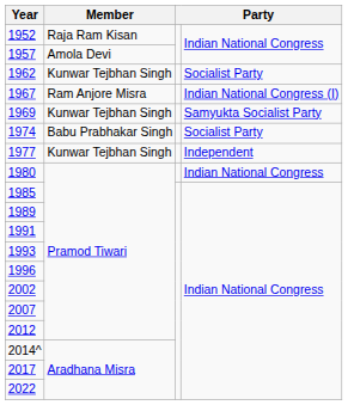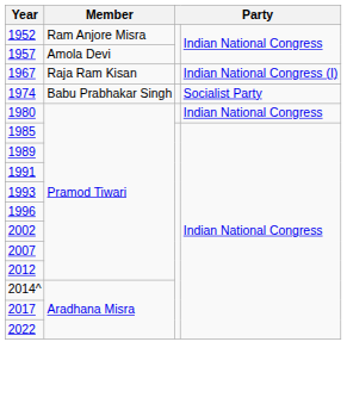1952 | Member: Raja Ram Kisan -> Ram Anjore Misra
- row: 1962 | Kunwar Tejbhan Singh | Socialist Party
1967 | Member: Ram Anjore Misra -> Raja Ram Kisan
- row: 1969 | Kunwar Tejbhan Singh | Samyukta Socialist Party
- row: 1977 | Kunwar Tejbhan Singh | Independent
